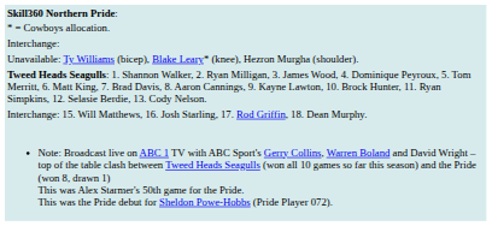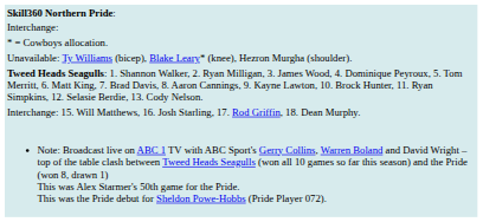row 2 | column 1: * = Cowboys allocation. -> Interchange:
row 3 | column 1: Interchange: -> * = Cowboys allocation.
